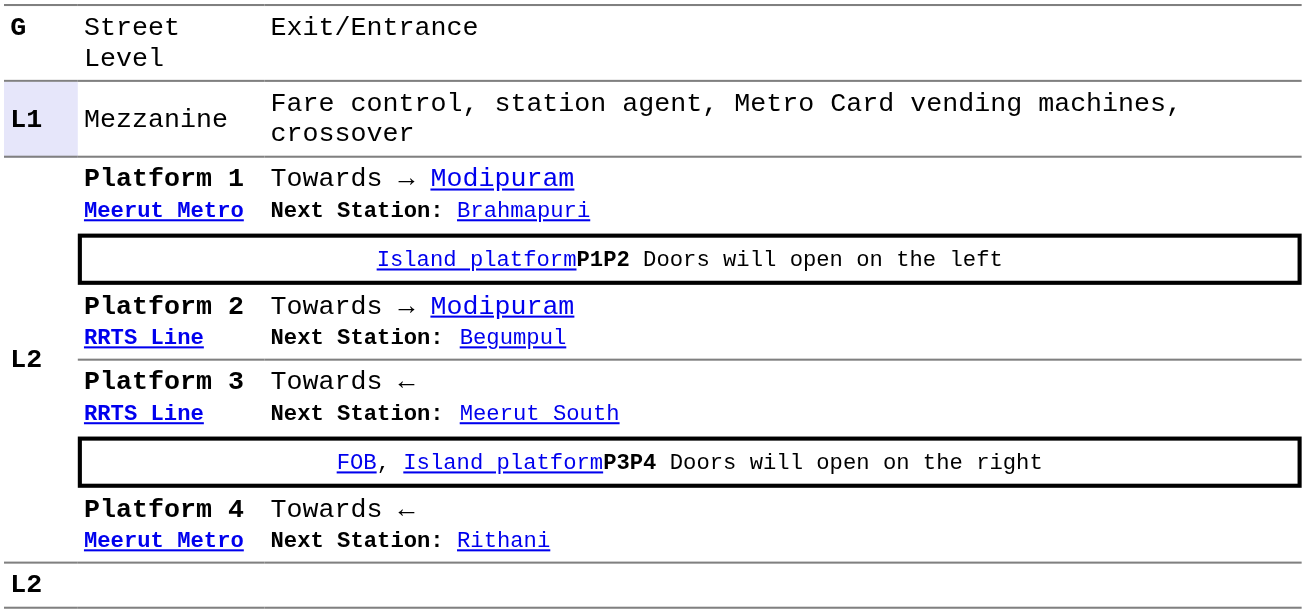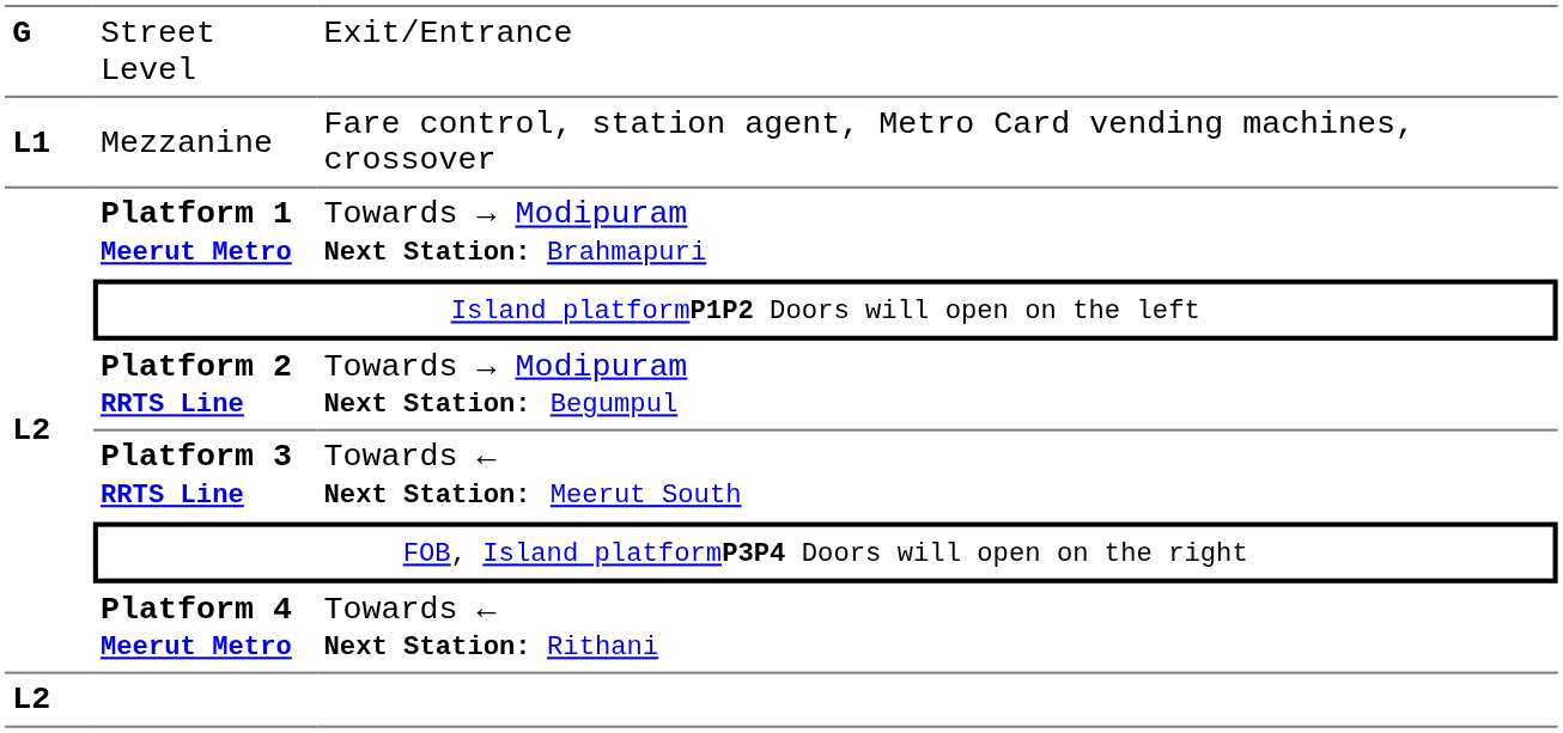Mezzanine | column 1: lavender background -> no background
